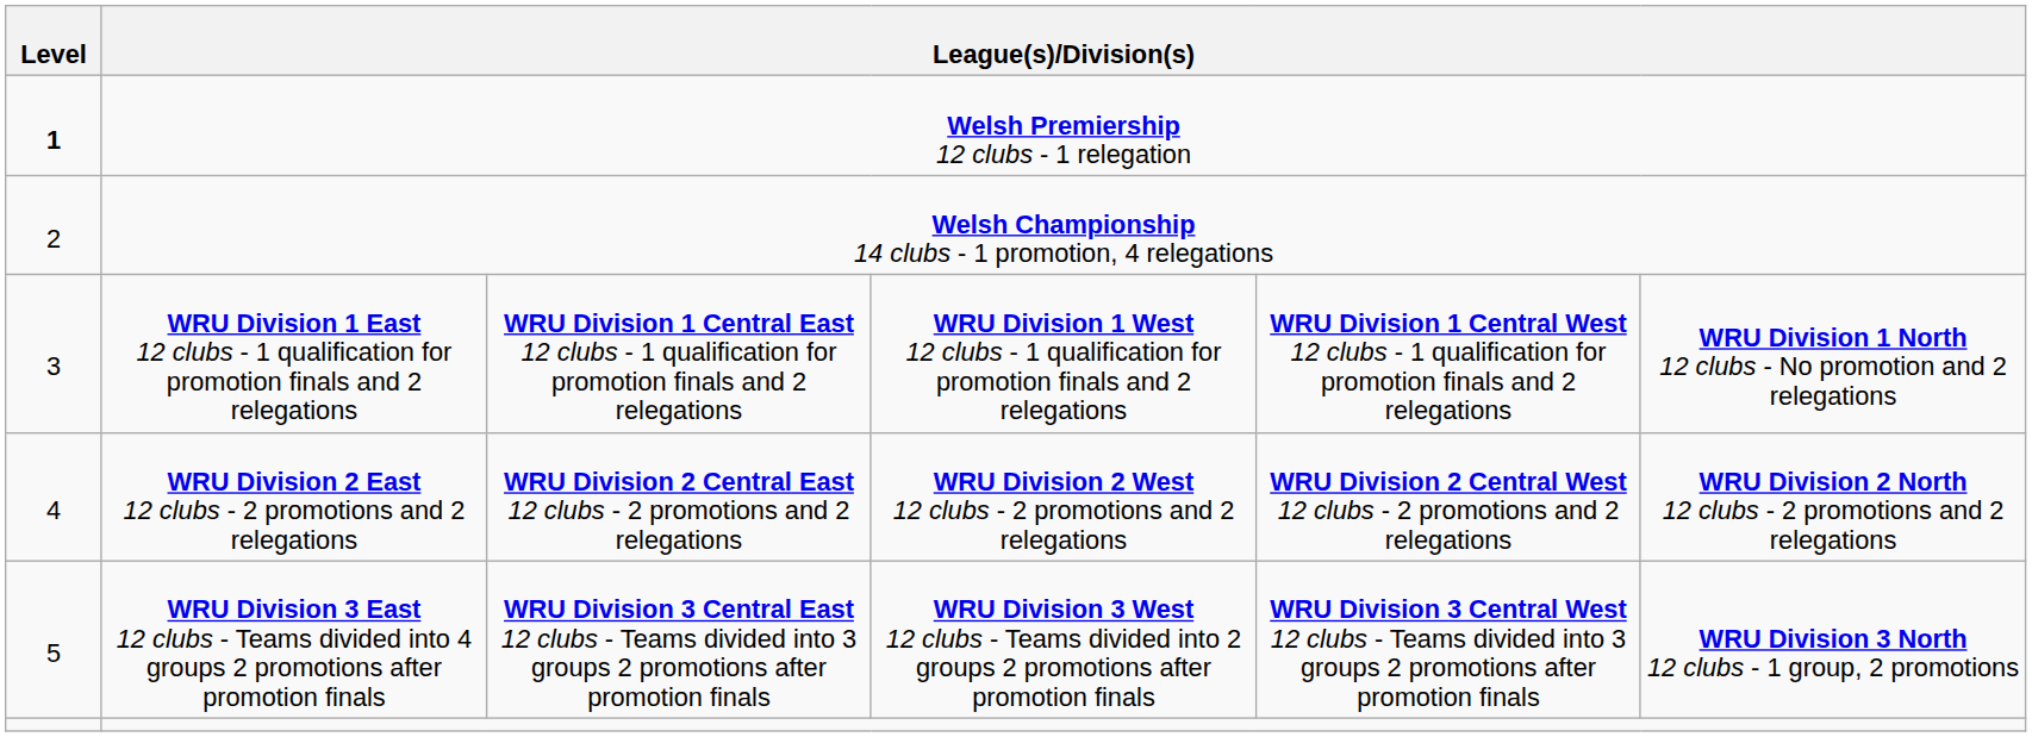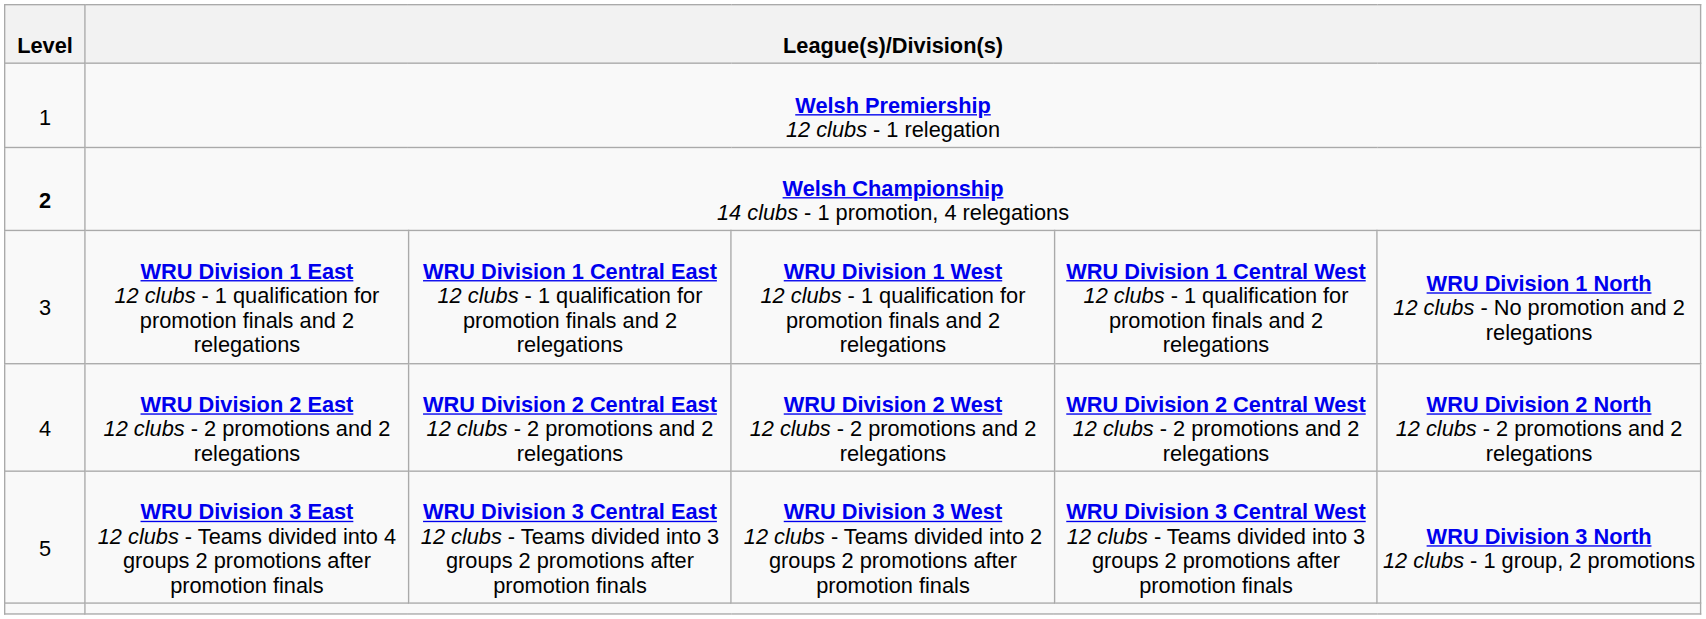Welsh Premiership 12 clubs - 1 relegation | Level: bold -> normal
Welsh Championship 14 clubs - 1 promotion, 4 relegations | Level: normal -> bold
